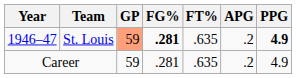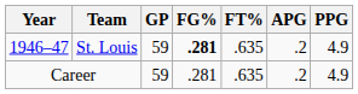1946–47 | GP: lightsalmon background -> no background
1946–47 | PPG: bold -> normal
